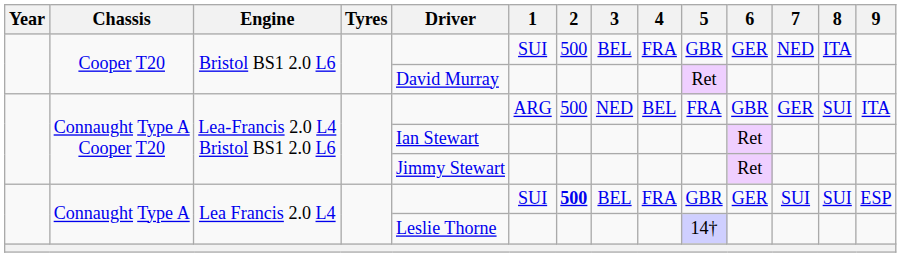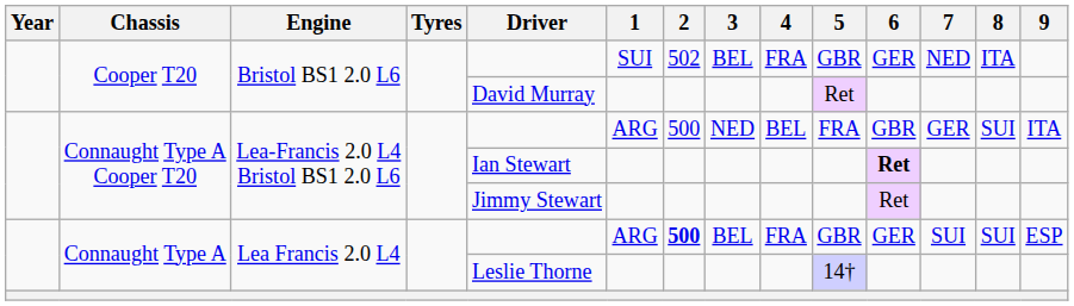row 2 | 2: 500 -> 502
row 5 | 6: normal -> bold
row 7 | 1: SUI -> ARG
